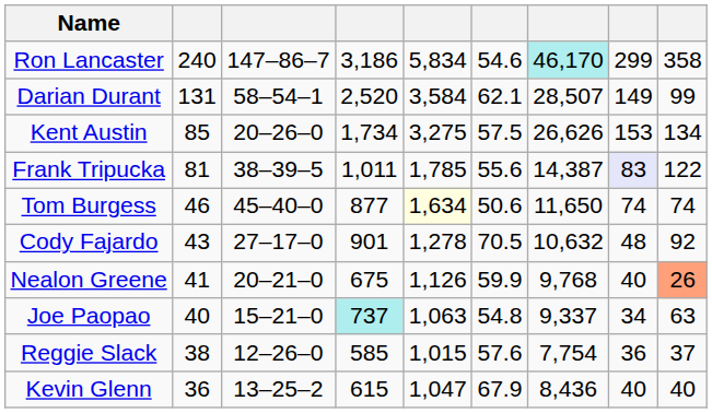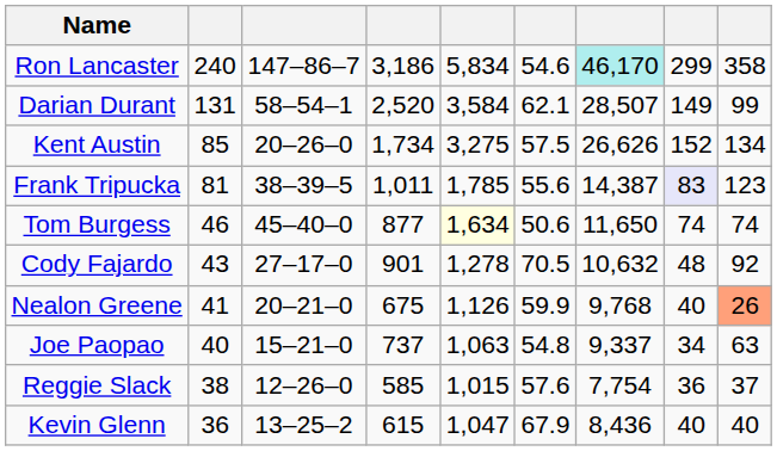Kent Austin | column 8: 153 -> 152
Frank Tripucka | column 9: 122 -> 123
Joe Paopao | column 4: paleturquoise background -> no background
